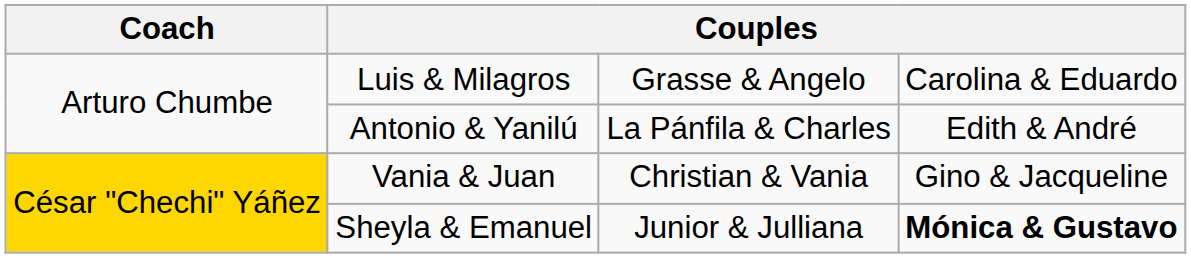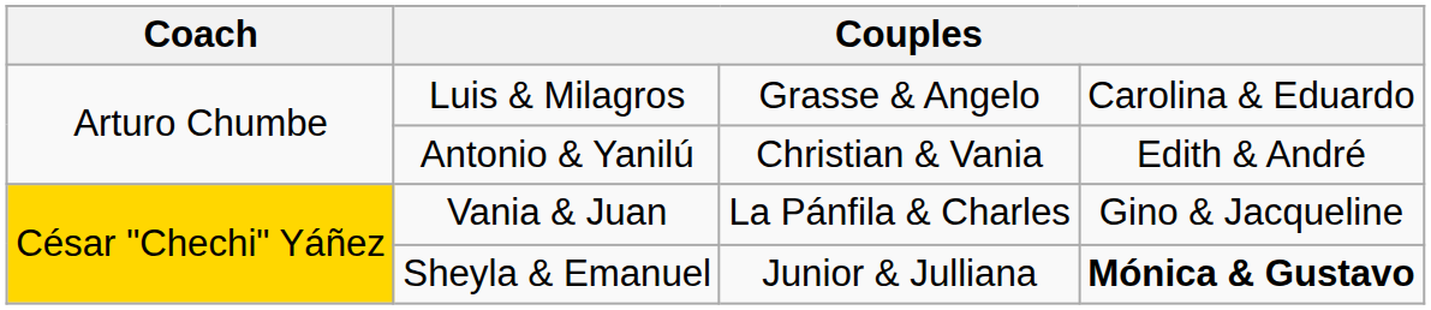Antonio & Yanilú | column 3: La Pánfila & Charles -> Christian & Vania
Vania & Juan | column 3: Christian & Vania -> La Pánfila & Charles
